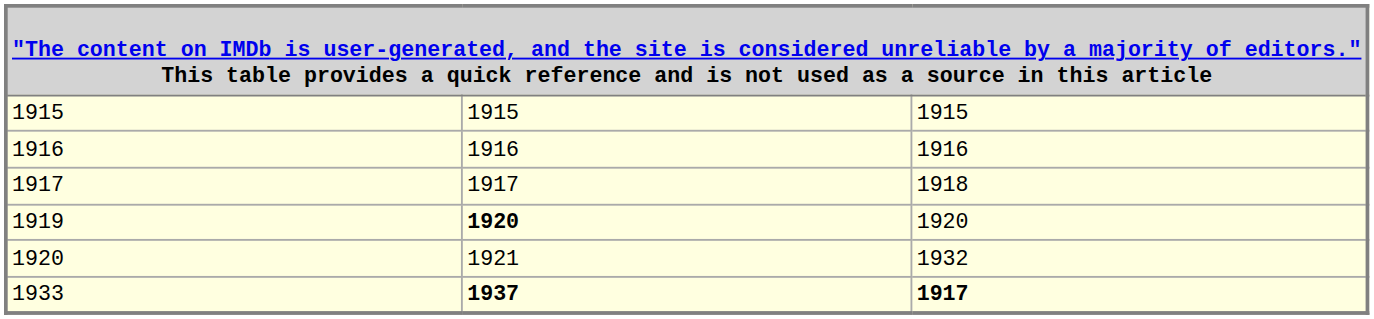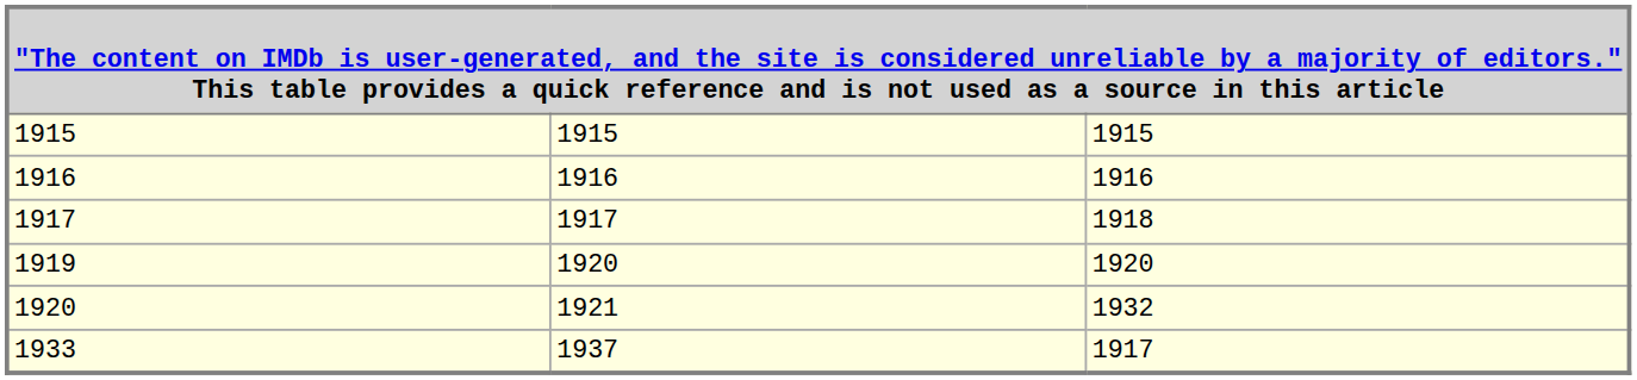1919 | column 2: bold -> normal
1933 | column 2: bold -> normal
1933 | column 3: bold -> normal
